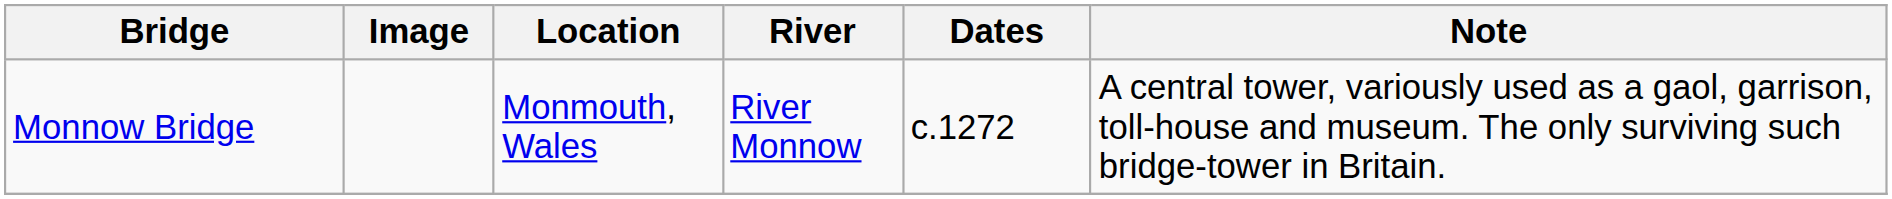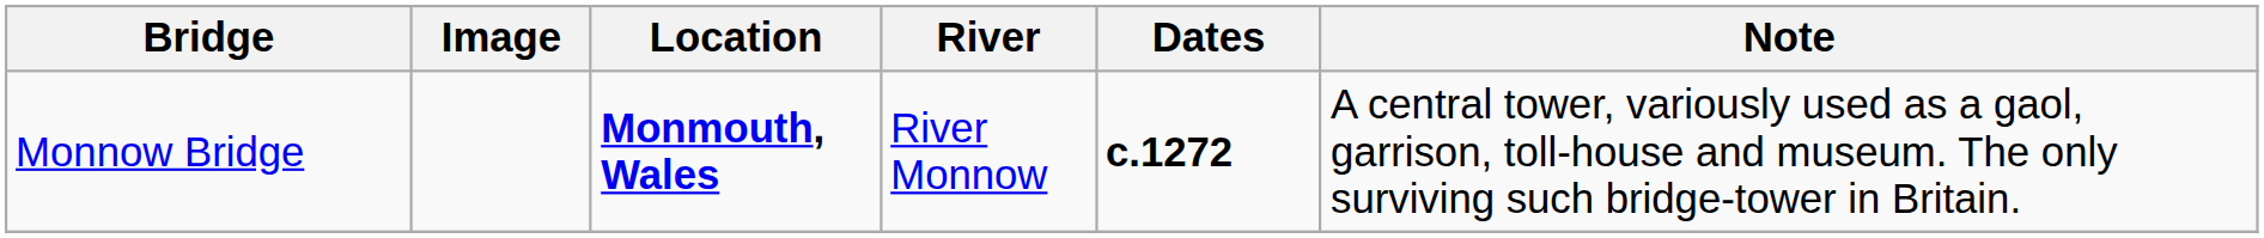Monnow Bridge | Location: normal -> bold
Monnow Bridge | Dates: normal -> bold
